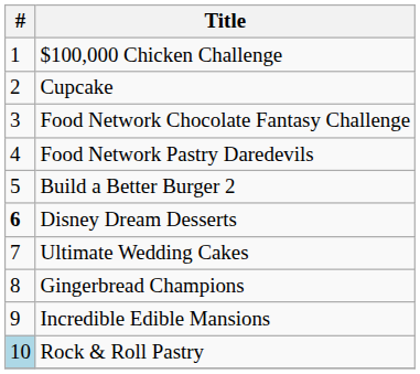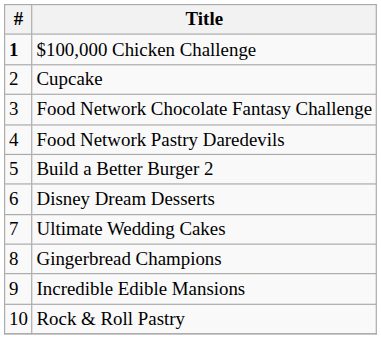$100,000 Chicken Challenge | #: normal -> bold
Disney Dream Desserts | #: bold -> normal
Rock & Roll Pastry | #: lightblue background -> no background
